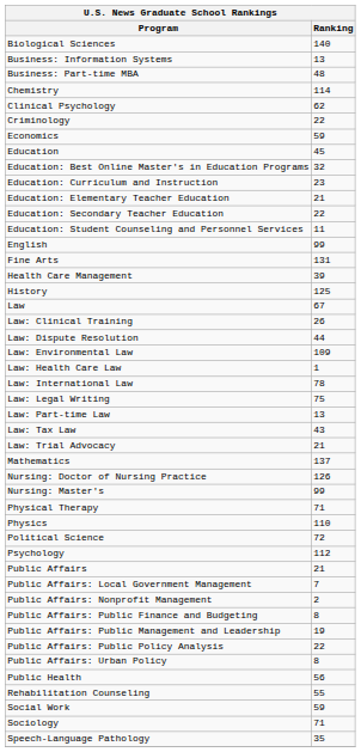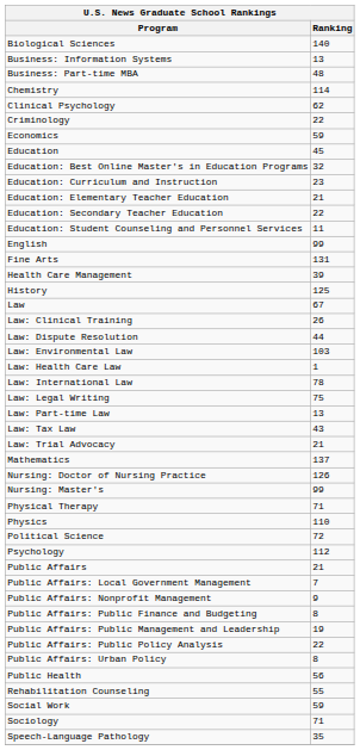Law: Environmental Law | Ranking: 109 -> 103
Public Affairs: Nonprofit Management | Ranking: 2 -> 9
